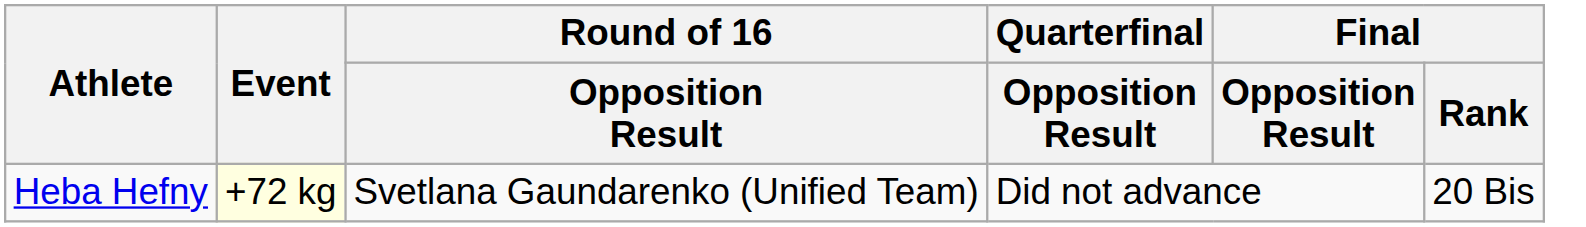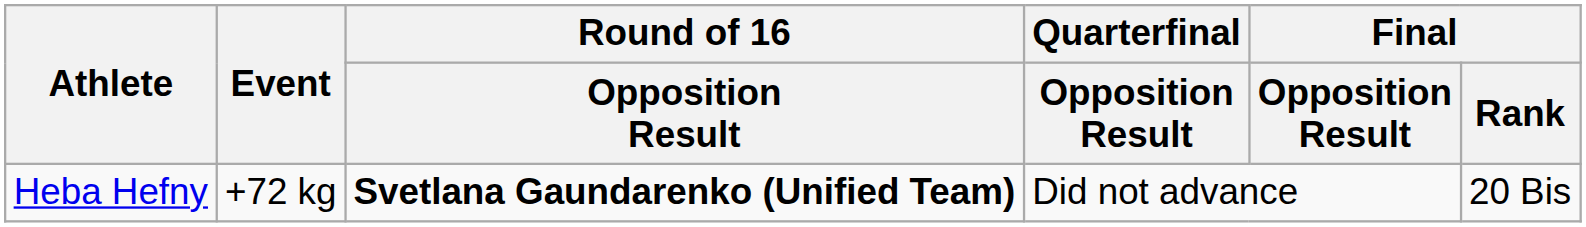Heba Hefny | Event: lightyellow background -> no background
Heba Hefny | Round of 16 / Opposition Result: normal -> bold
